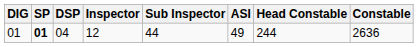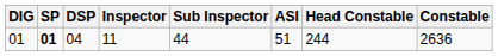row 2 | Inspector: 12 -> 11
row 2 | ASI: 49 -> 51
